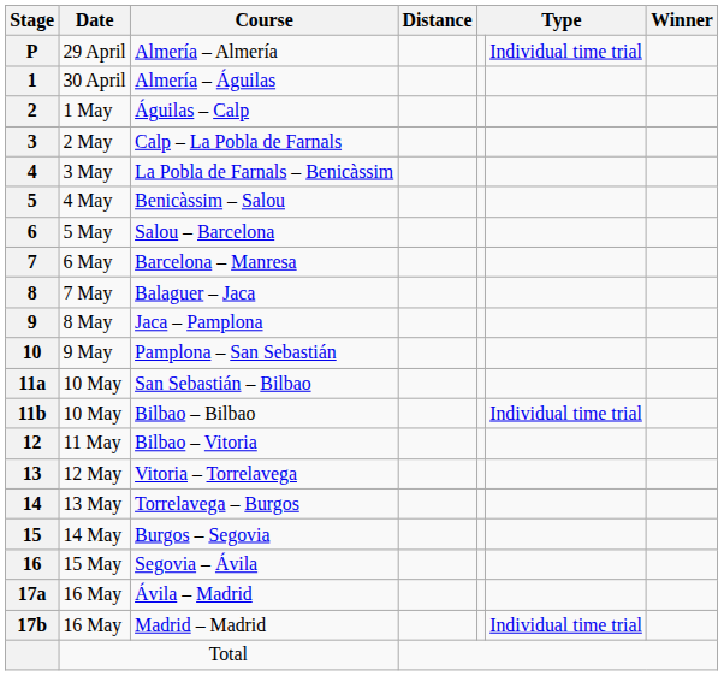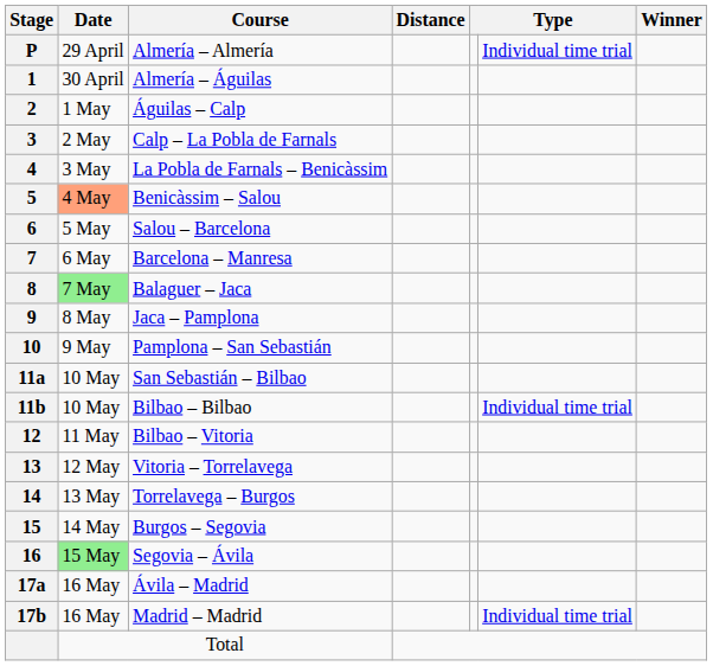Benicàssim – Salou | Date: no background -> lightsalmon background
Balaguer – Jaca | Date: no background -> lightgreen background
Segovia – Ávila | Date: no background -> lightgreen background
